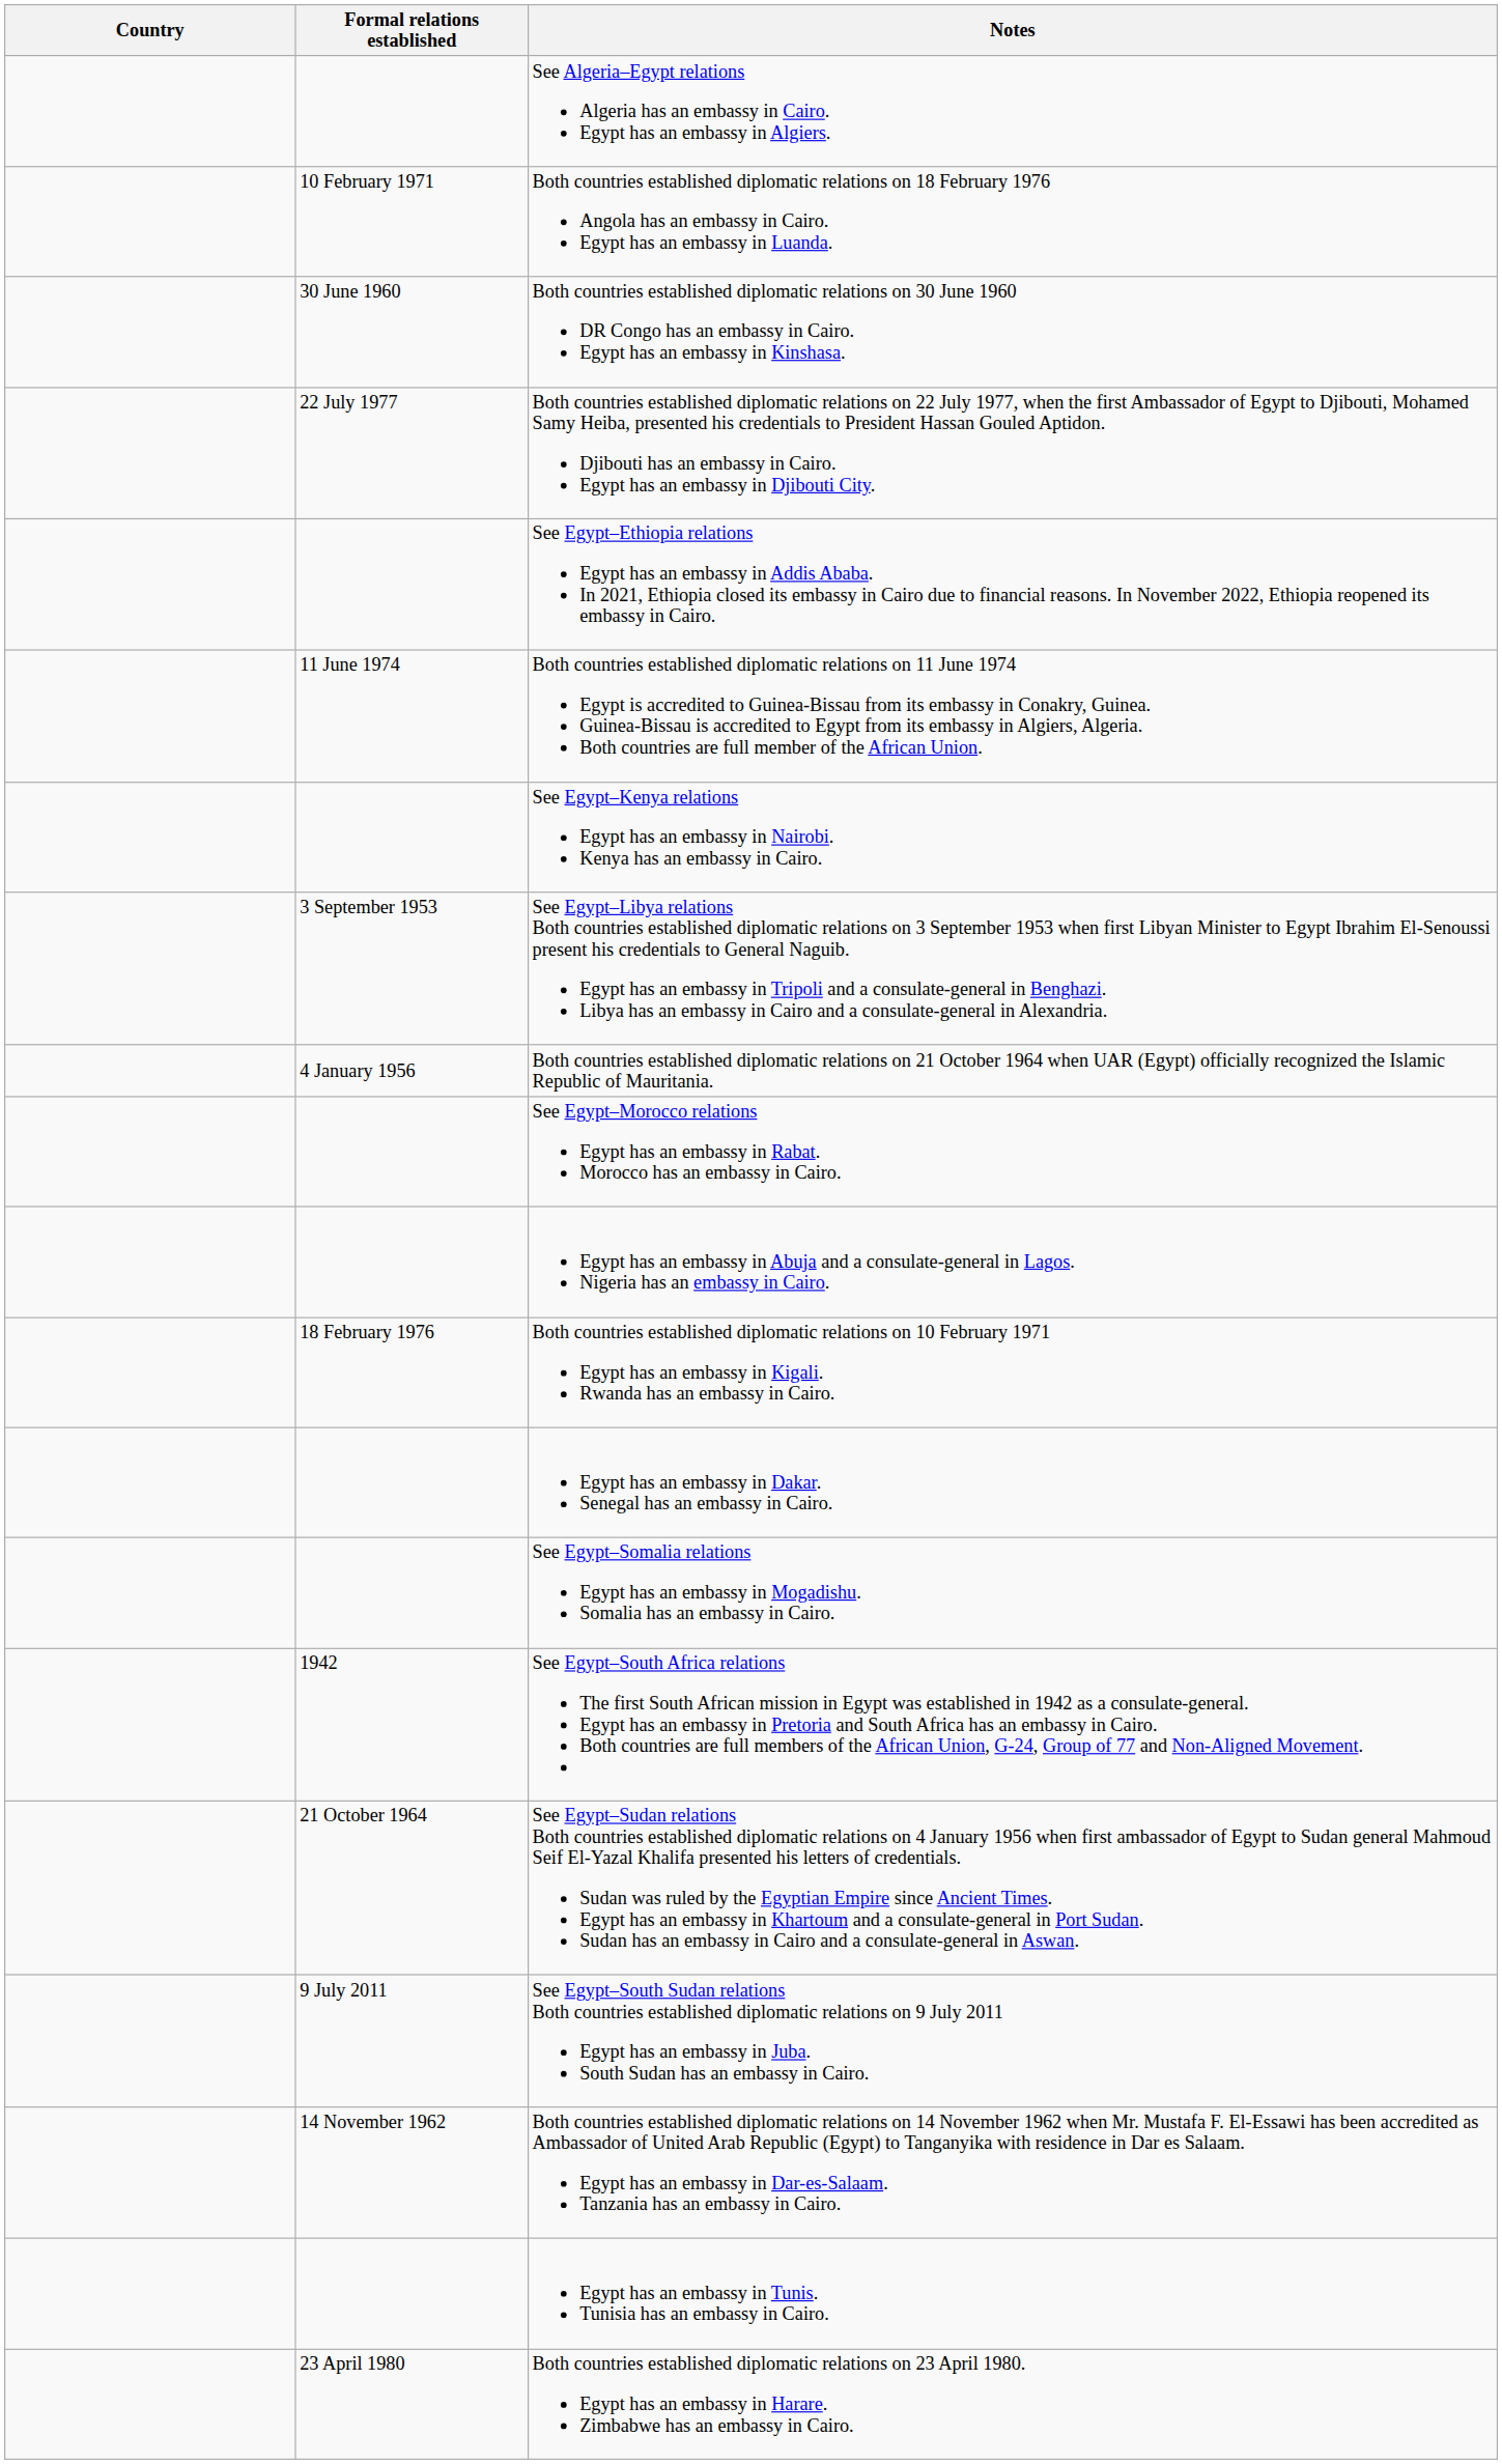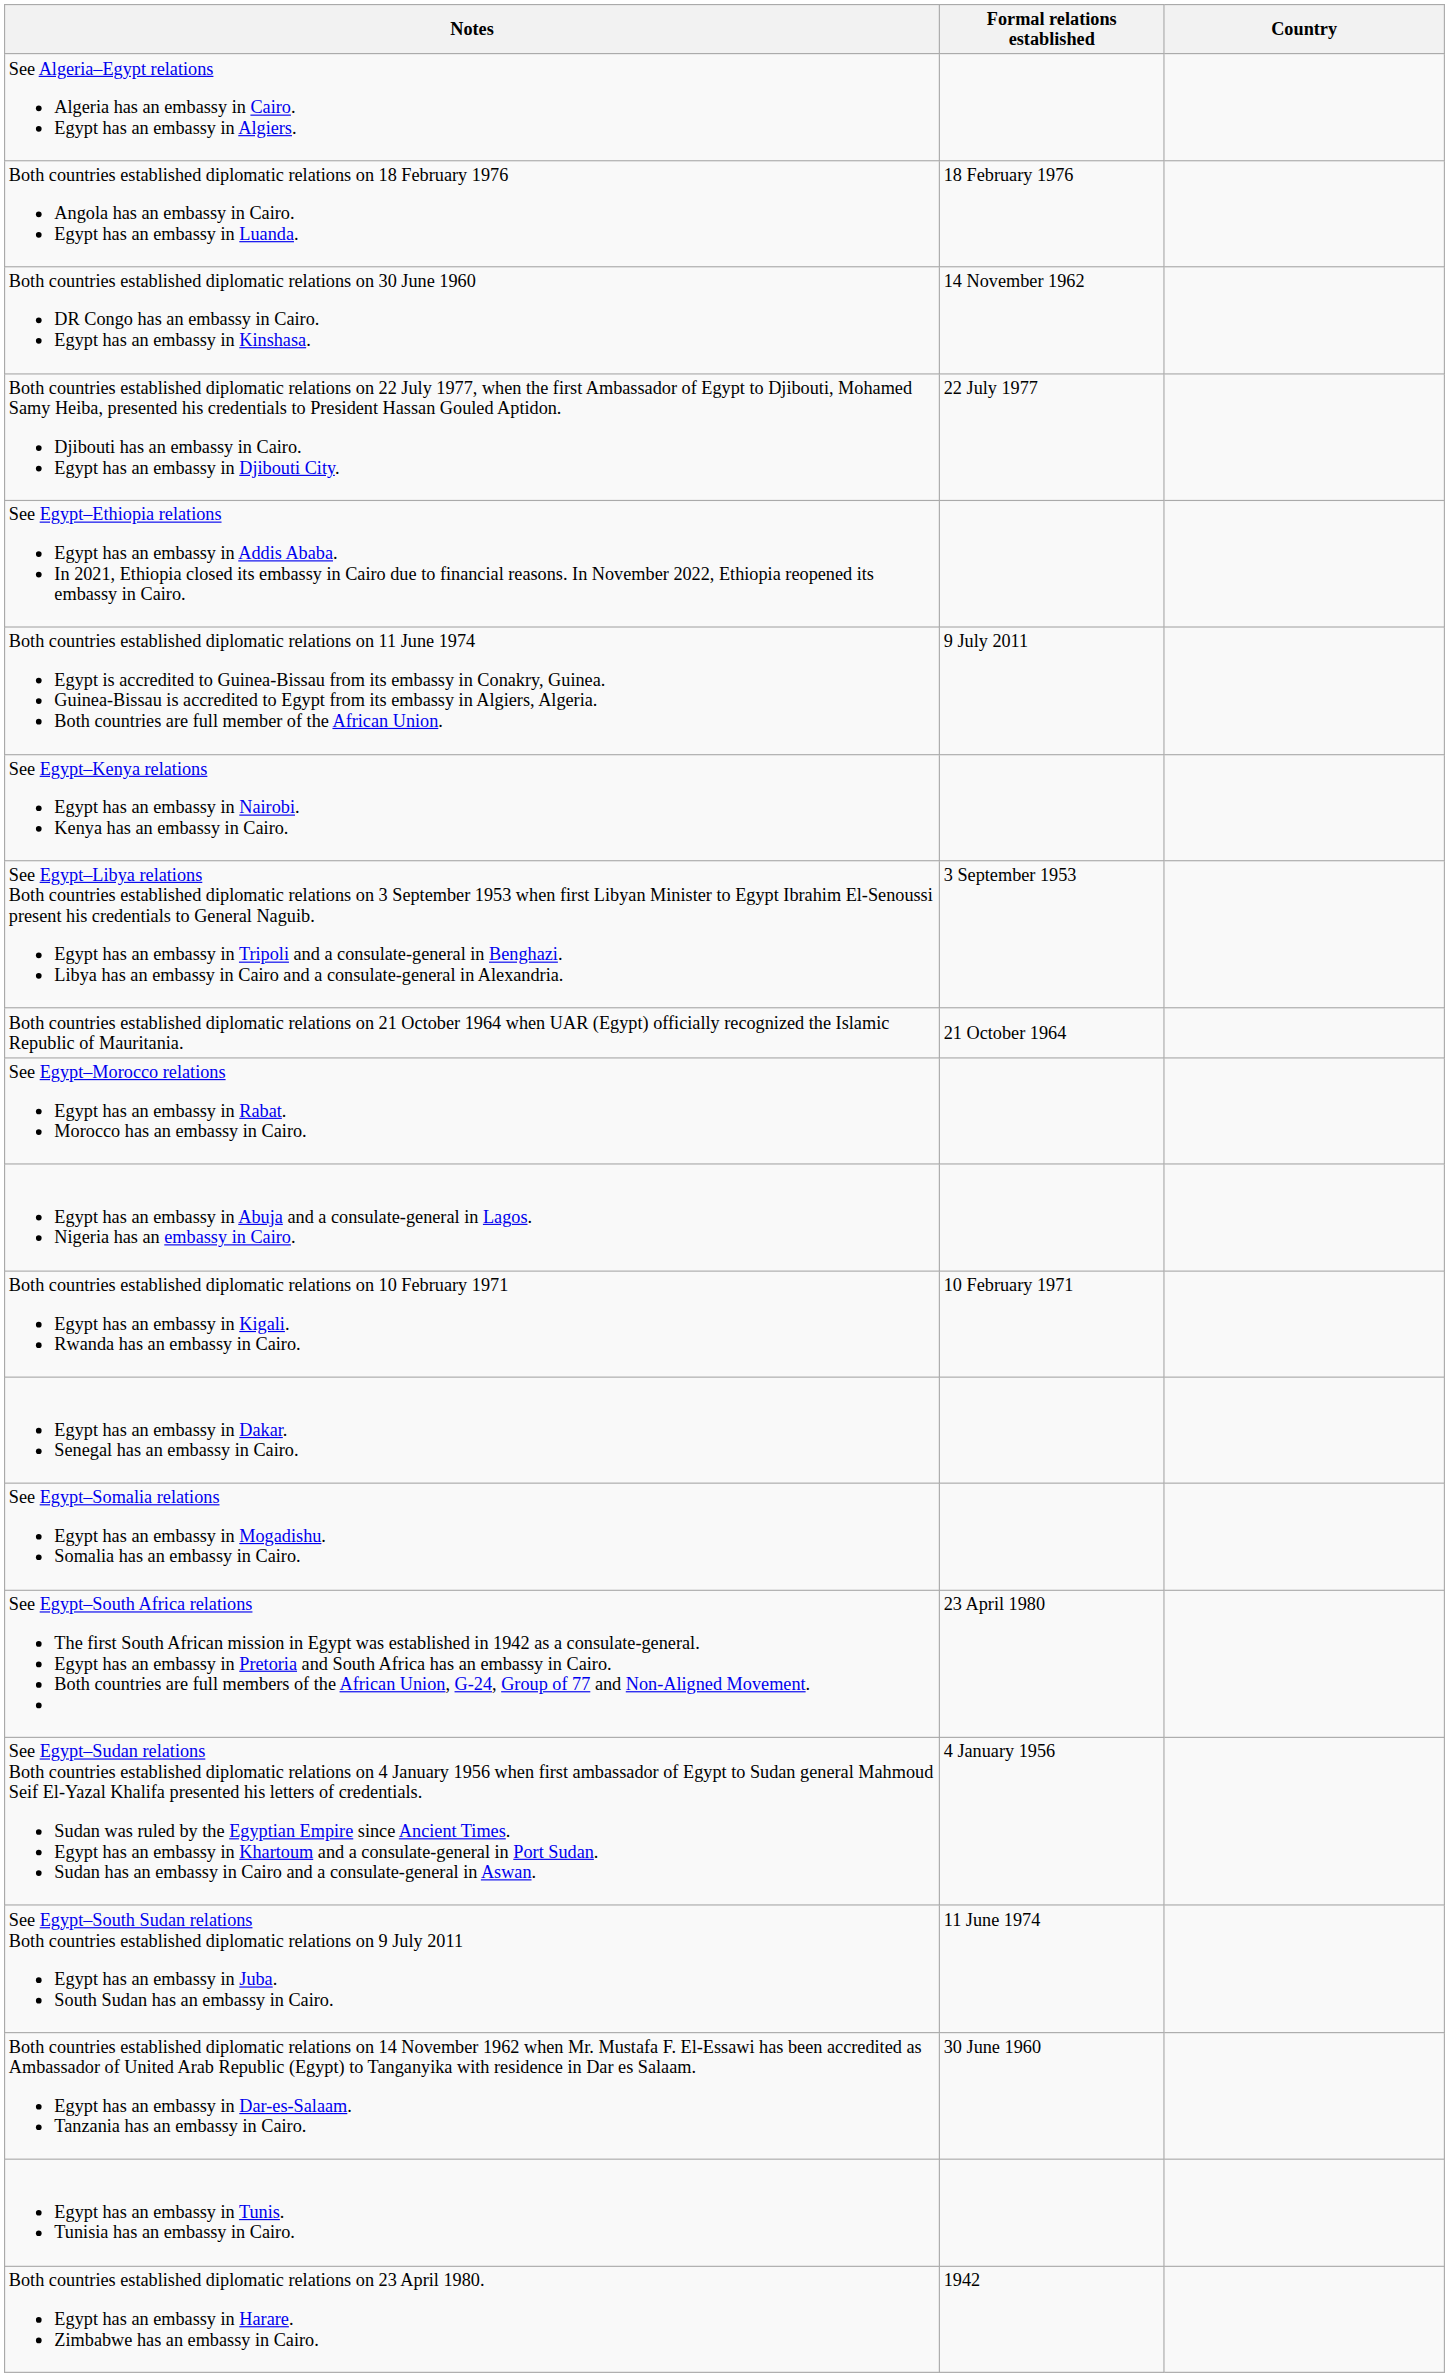columns swapped: Country <-> Notes
row 3 | Formal relations established: 10 February 1971 -> 18 February 1976
row 4 | Formal relations established: 30 June 1960 -> 14 November 1962
row 7 | Formal relations established: 11 June 1974 -> 9 July 2011
row 10 | Formal relations established: 4 January 1956 -> 21 October 1964
row 13 | Formal relations established: 18 February 1976 -> 10 February 1971
row 16 | Formal relations established: 1942 -> 23 April 1980
row 17 | Formal relations established: 21 October 1964 -> 4 January 1956
row 18 | Formal relations established: 9 July 2011 -> 11 June 1974
row 19 | Formal relations established: 14 November 1962 -> 30 June 1960
row 21 | Formal relations established: 23 April 1980 -> 1942
